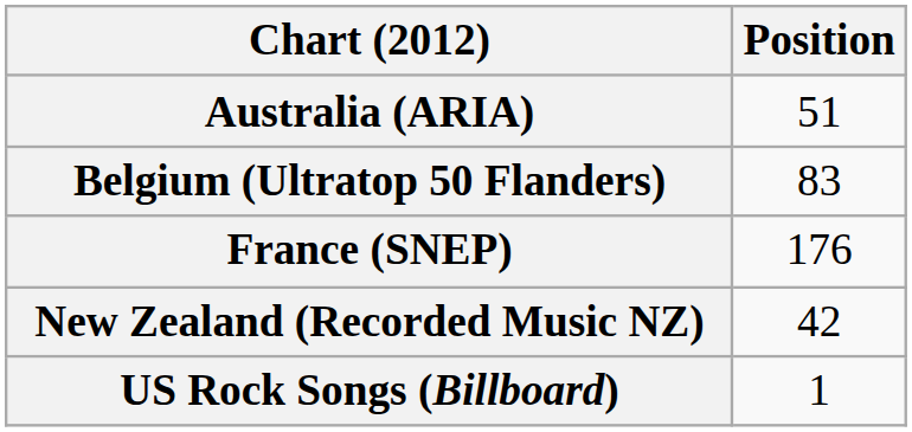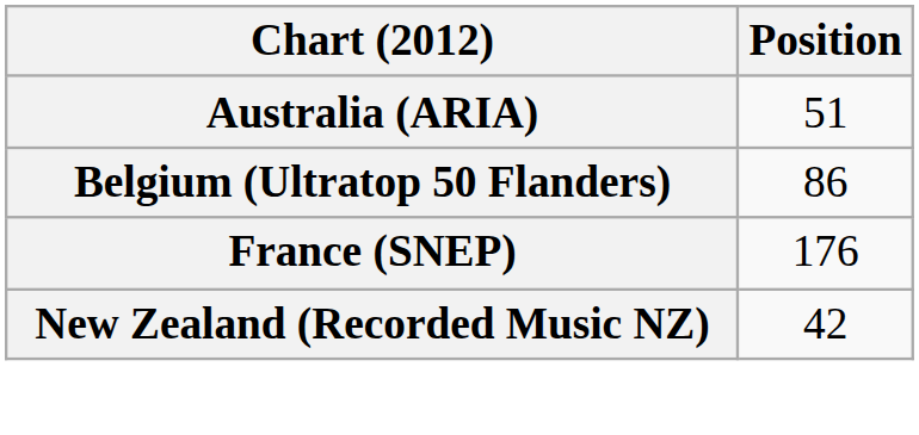Belgium (Ultratop 50 Flanders) | Position: 83 -> 86
- row: US Rock Songs (Billboard) | 1
